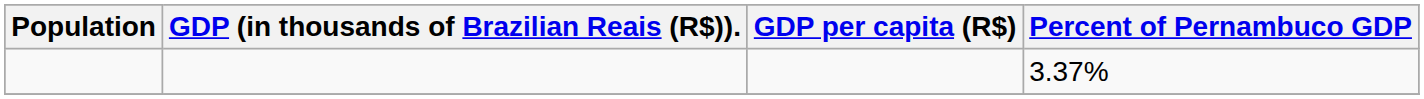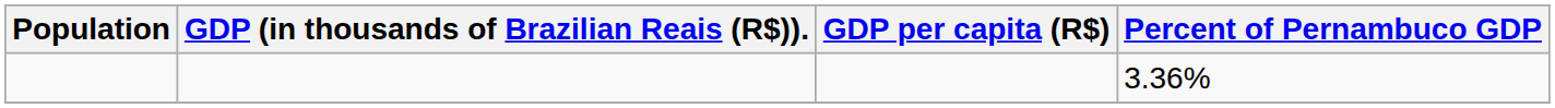row 2 | Percent of Pernambuco GDP: 3.37% -> 3.36%
